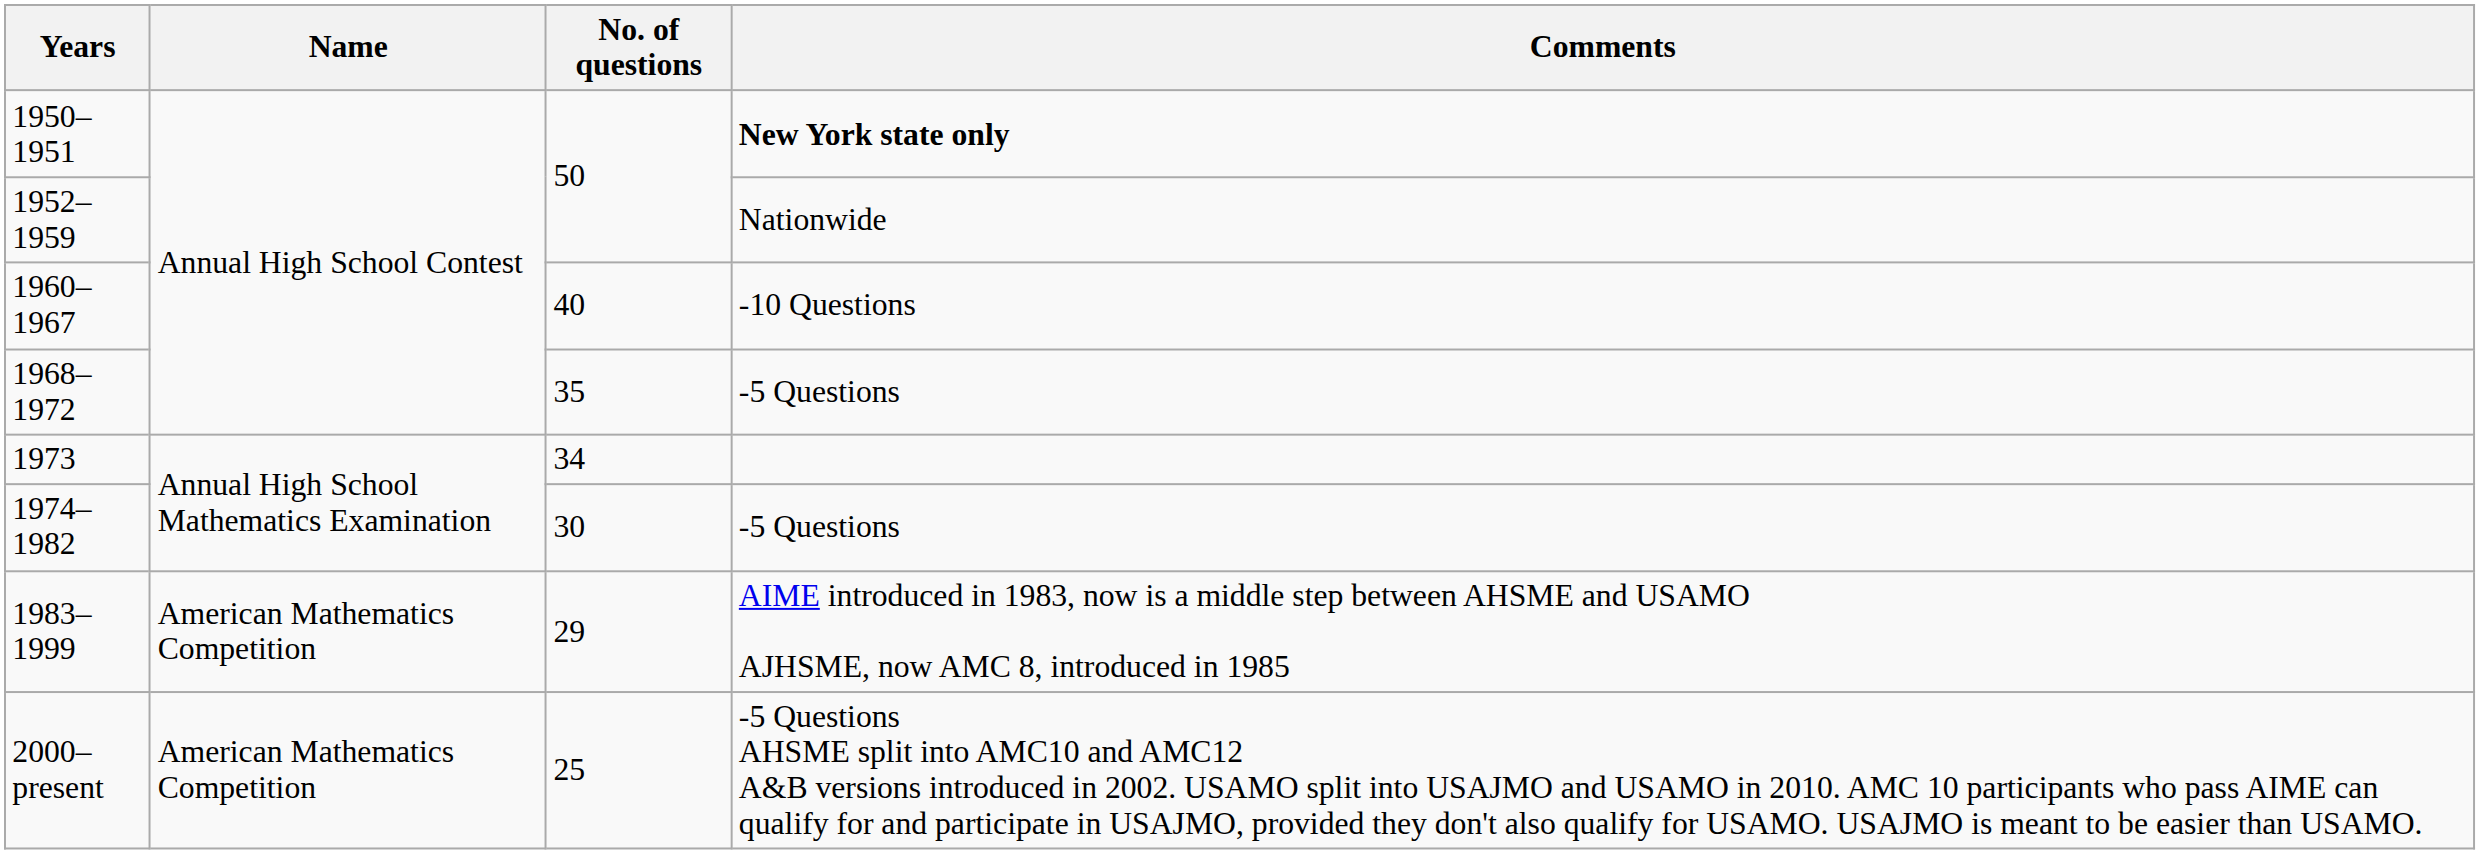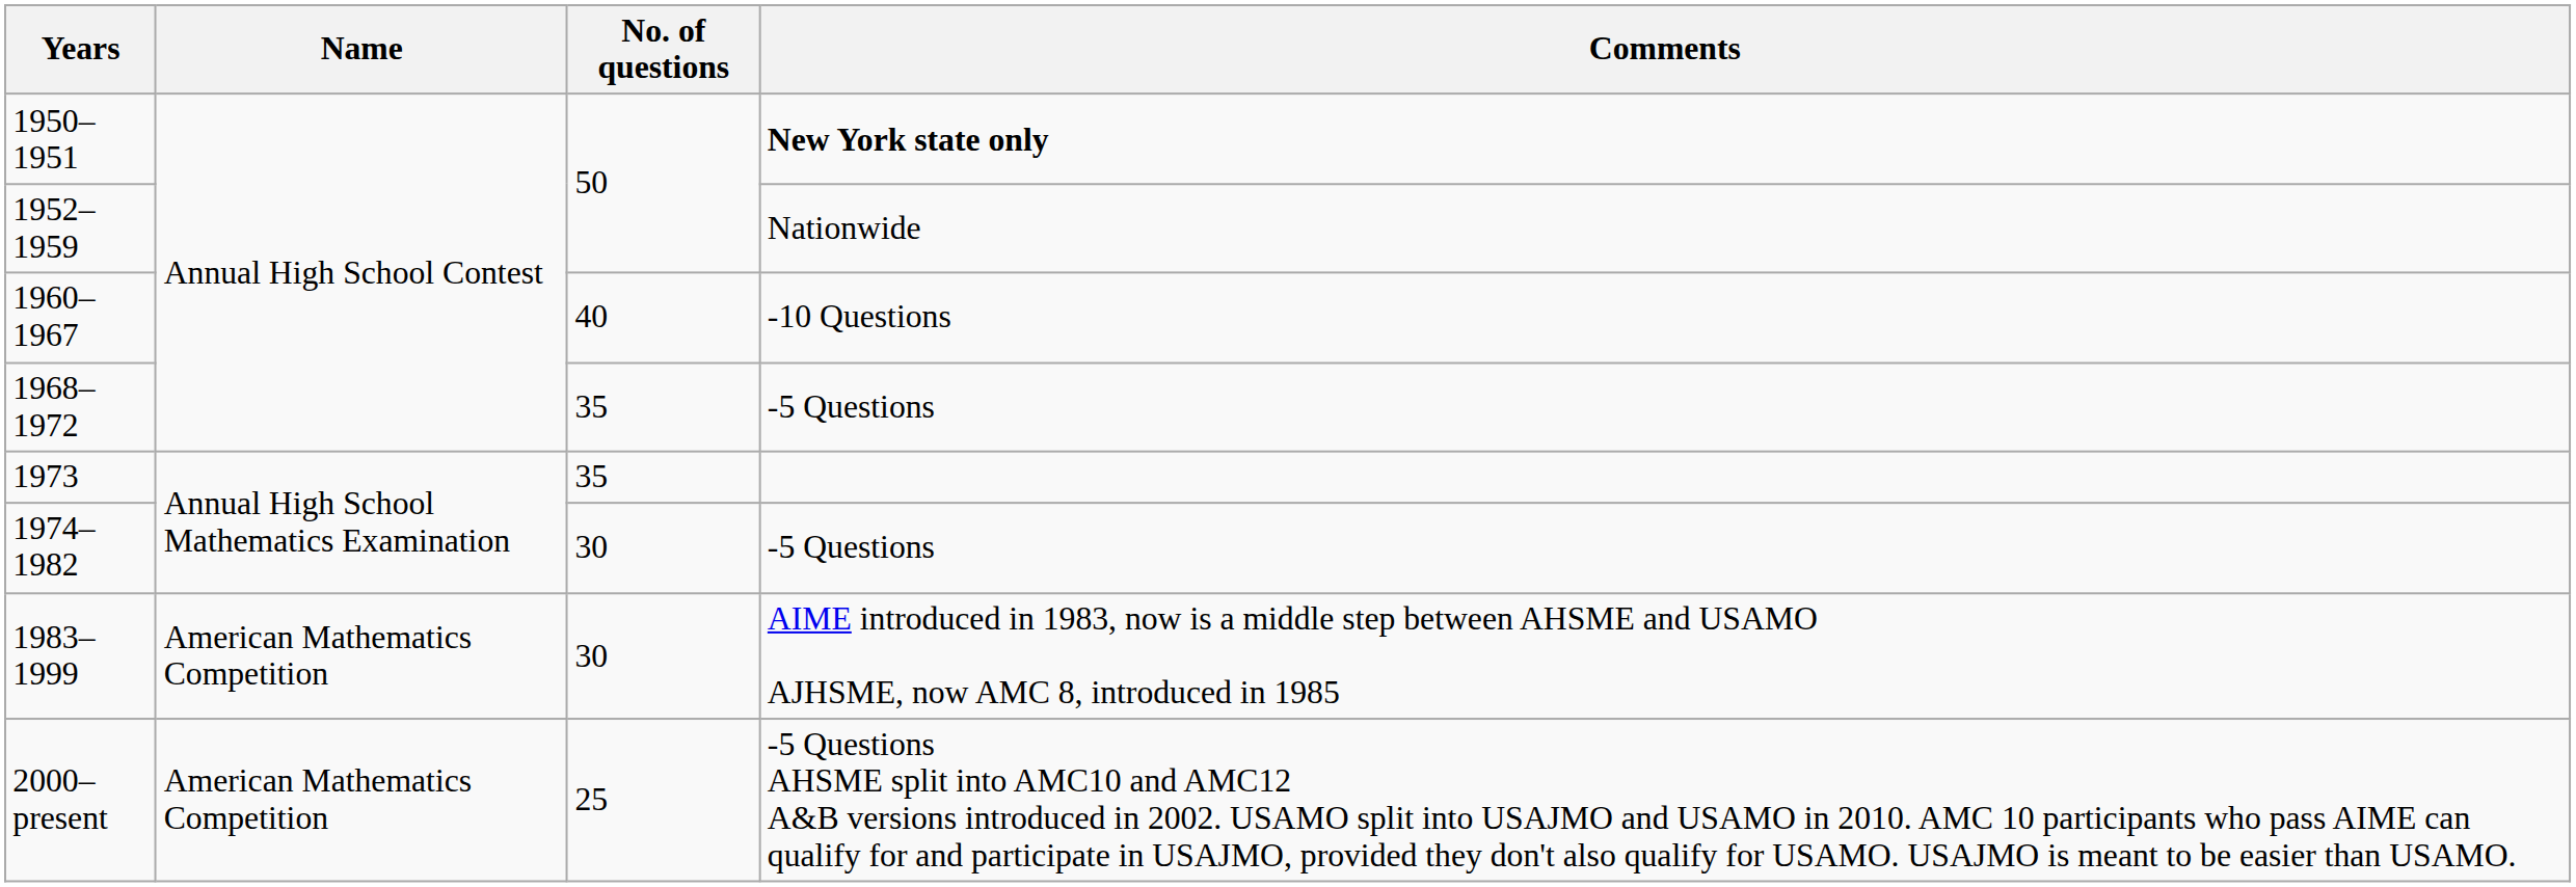1973 | No. of questions: 34 -> 35
1983–1999 | No. of questions: 29 -> 30
